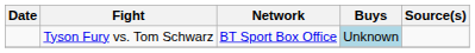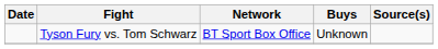Tyson Fury vs. Tom Schwarz | Buys: lightblue background -> no background
